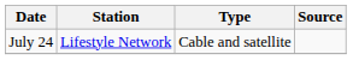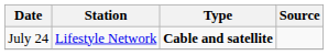July 24 | Type: normal -> bold
